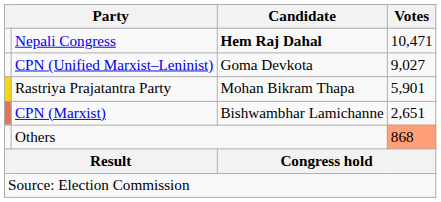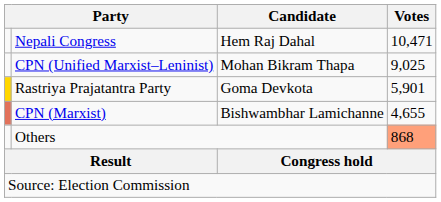Nepali Congress | Candidate: bold -> normal
CPN (Unified Marxist–Leninist) | Candidate: Goma Devkota -> Mohan Bikram Thapa
CPN (Unified Marxist–Leninist) | Votes: 9,027 -> 9,025
Rastriya Prajatantra Party | Candidate: Mohan Bikram Thapa -> Goma Devkota
CPN (Marxist) | Votes: 2,651 -> 4,655
